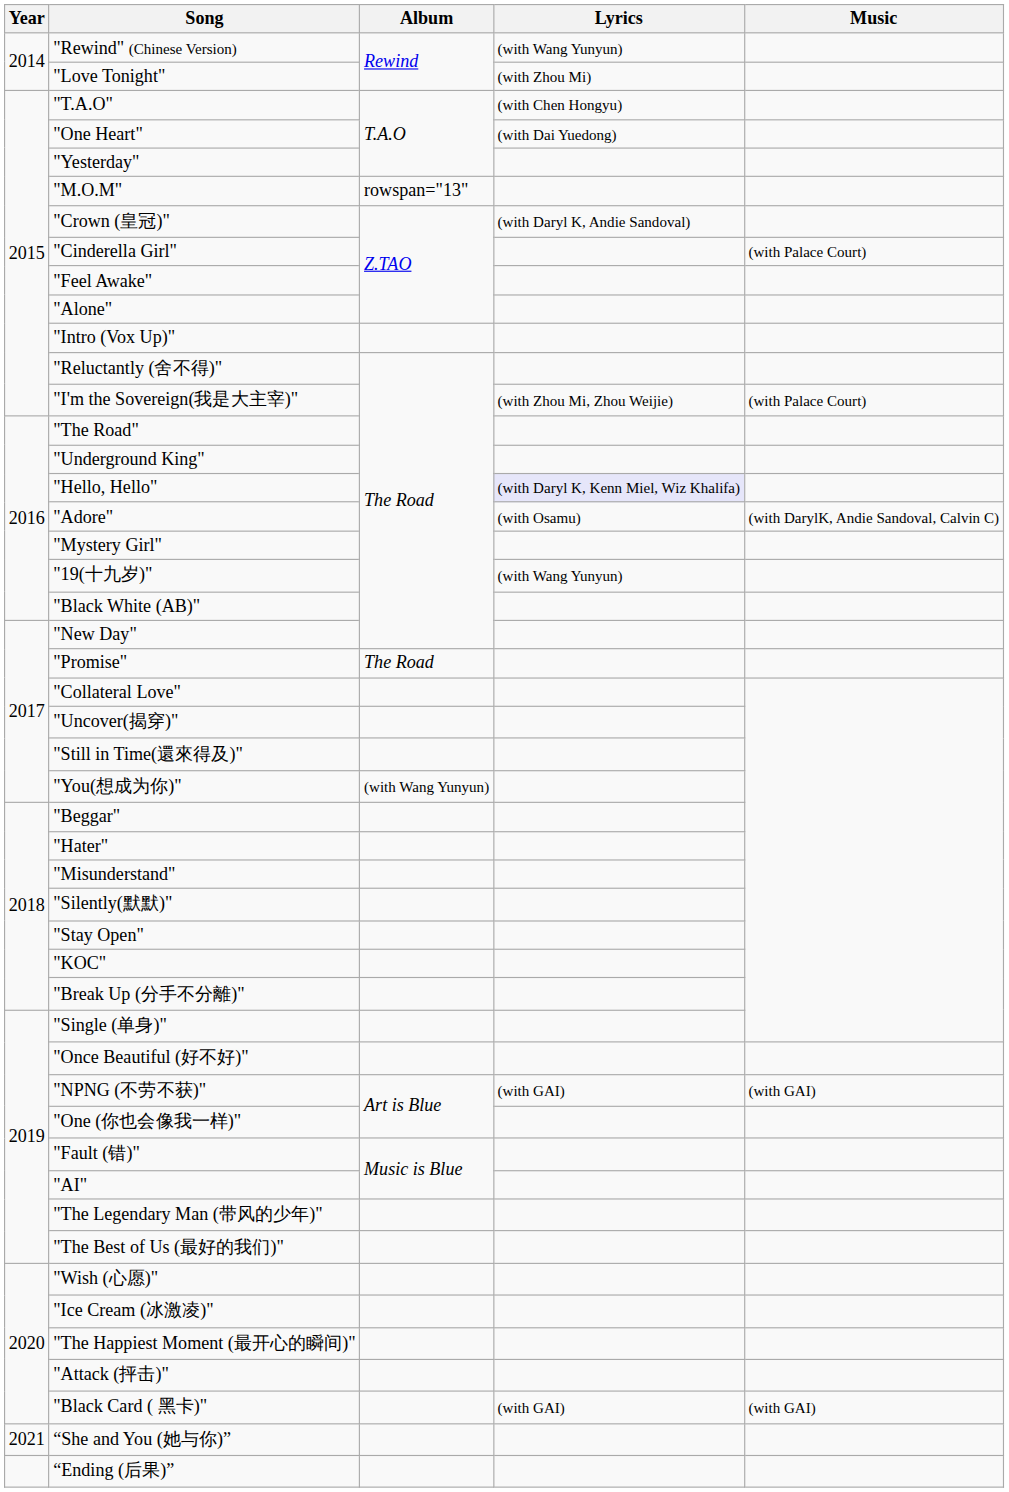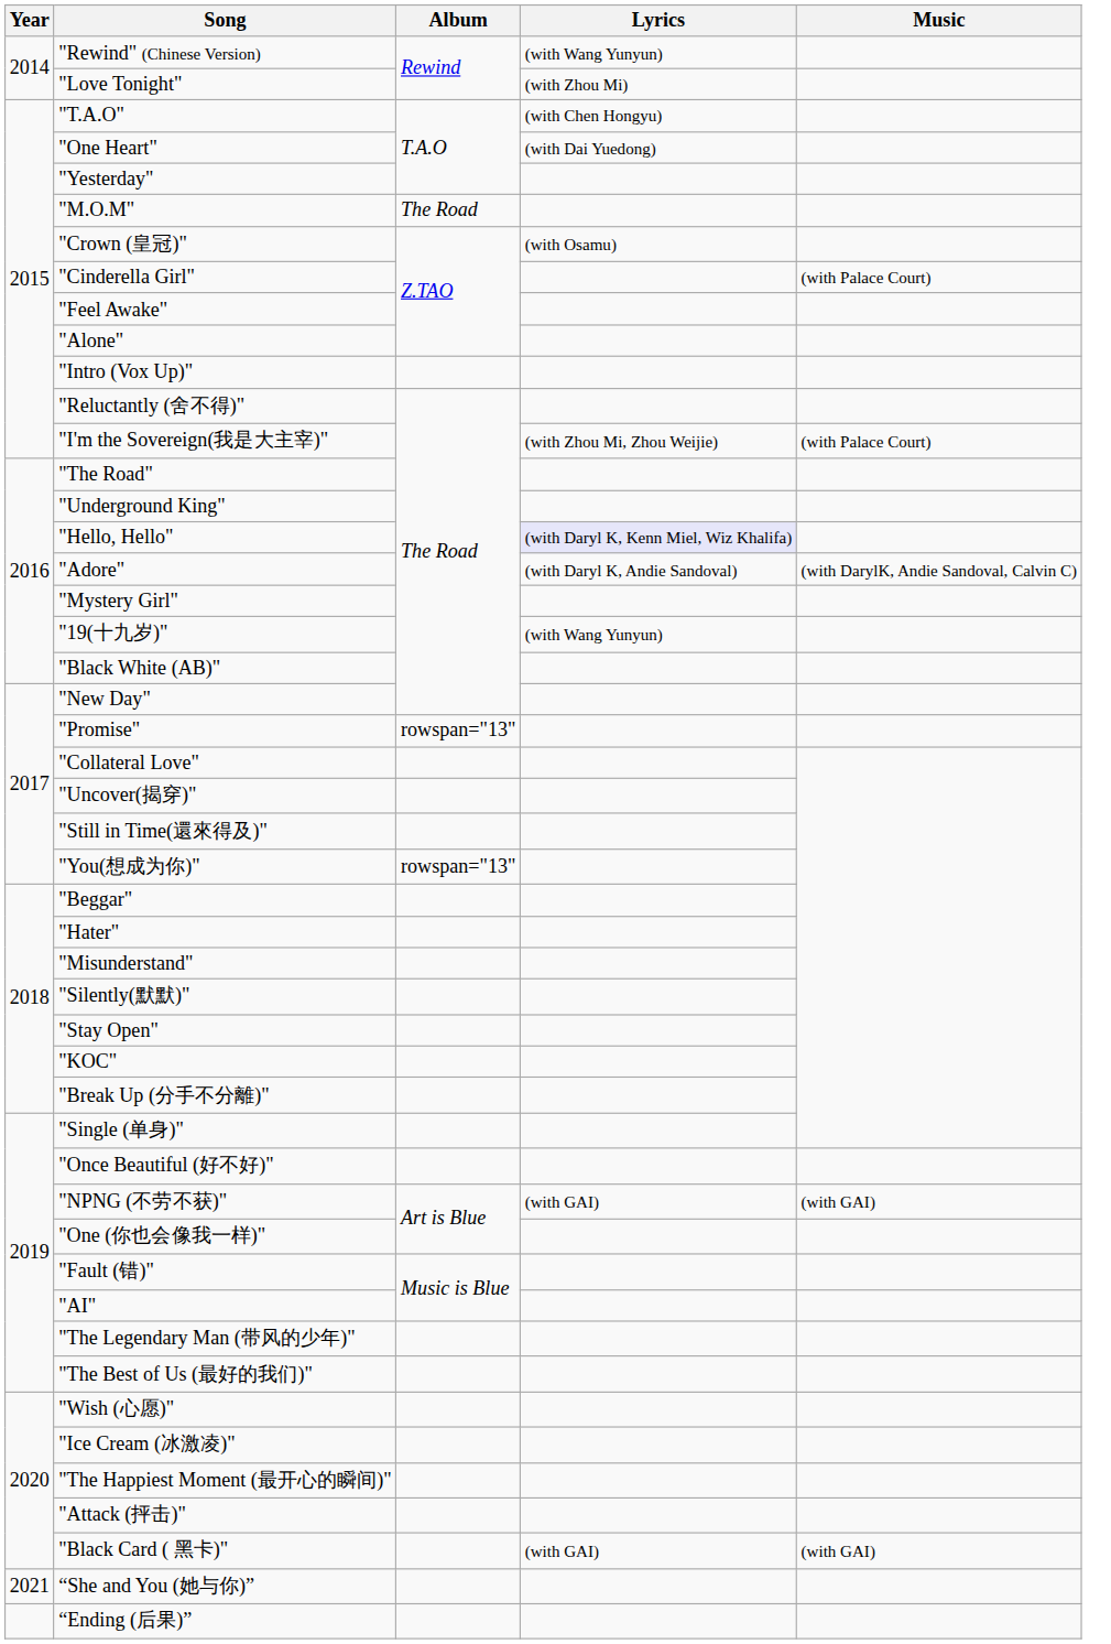"M.O.M" | Album: rowspan="13" -> The Road
"Crown (皇冠)" | Lyrics: (with Daryl K, Andie Sandoval) -> (with Osamu)
"Adore" | Lyrics: (with Osamu) -> (with Daryl K, Andie Sandoval)
"Promise" | Album: The Road -> rowspan="13"
"You(想成为你)" | Album: (with Wang Yunyun) -> rowspan="13"
